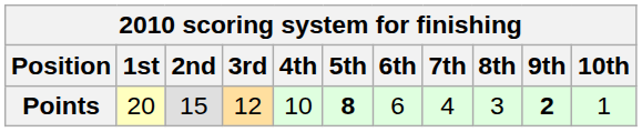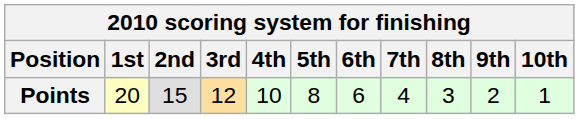Points | 5th: bold -> normal
Points | 9th: bold -> normal
